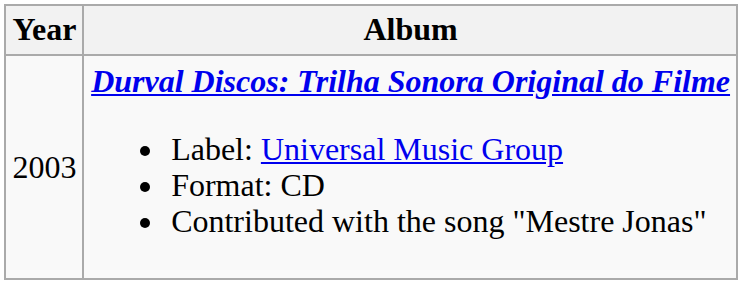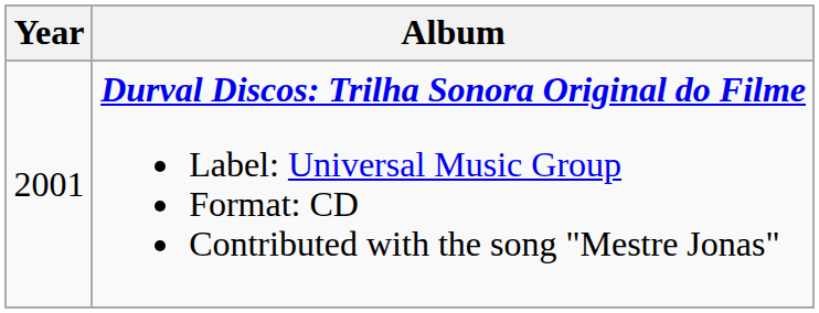row 2 | Year: 2003 -> 2001
